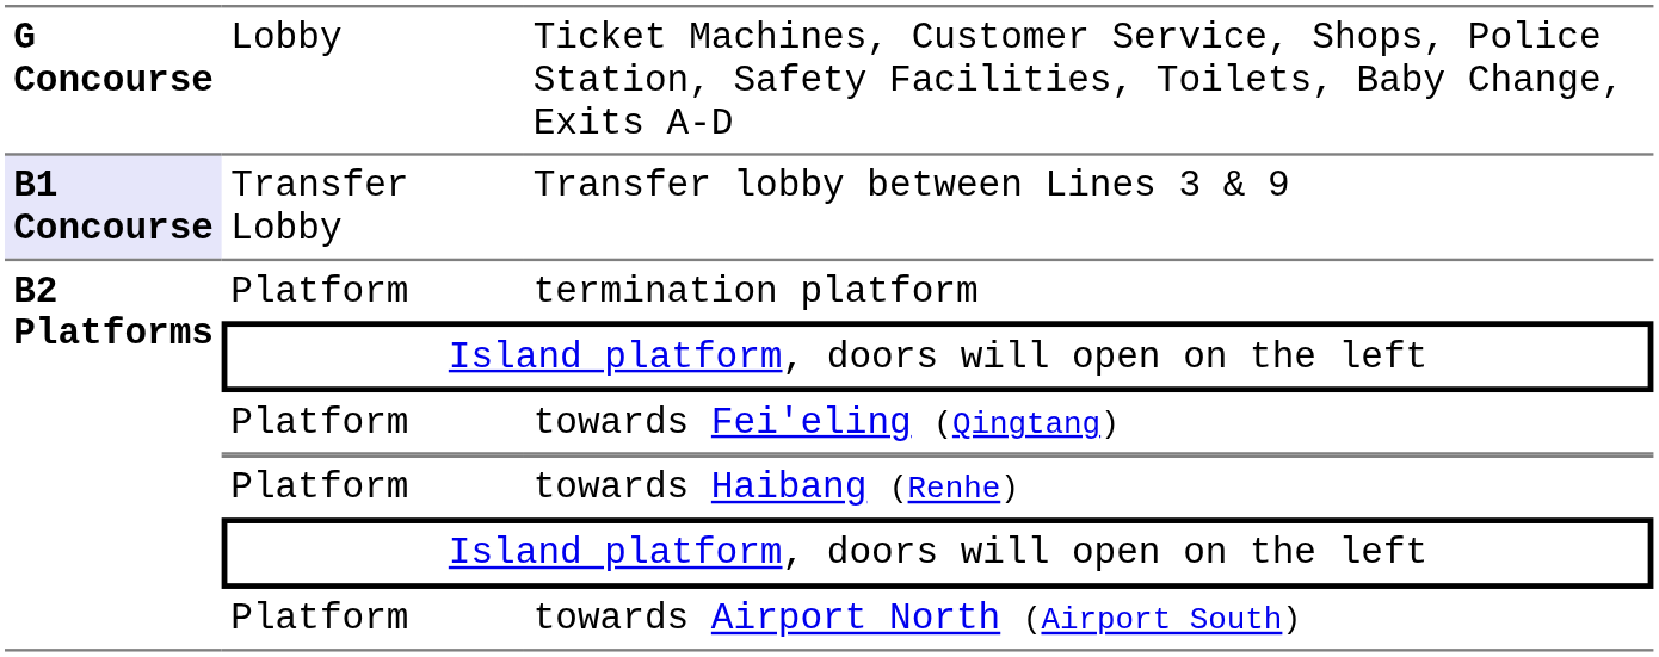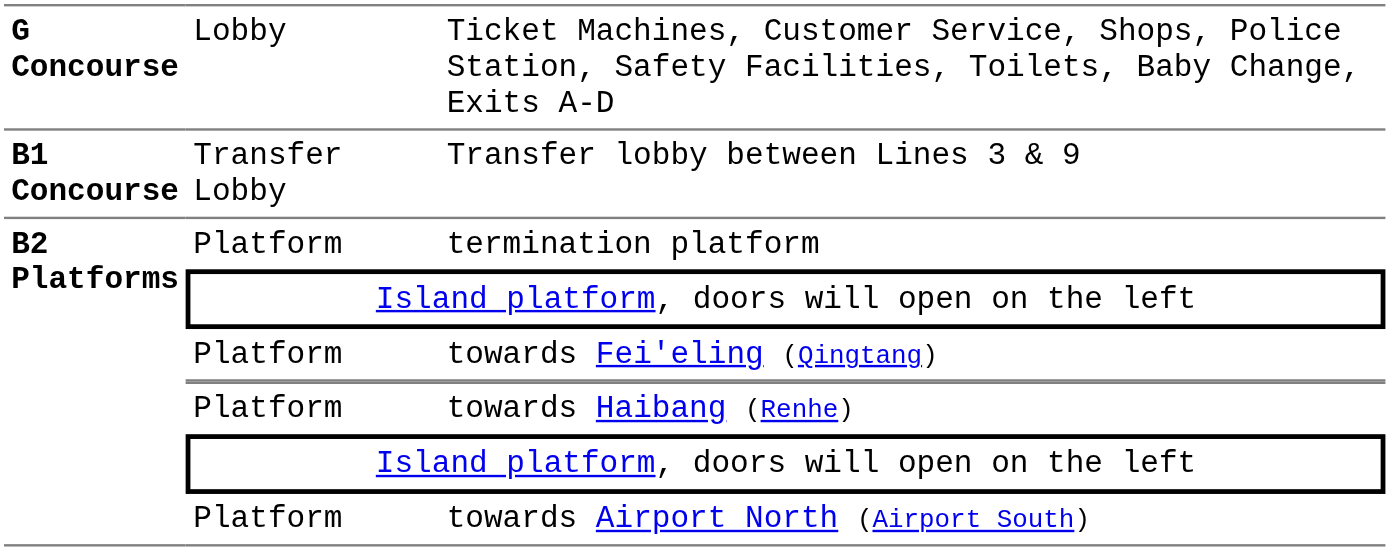Transfer lobby between Lines 3 & 9 | column 1: lavender background -> no background
